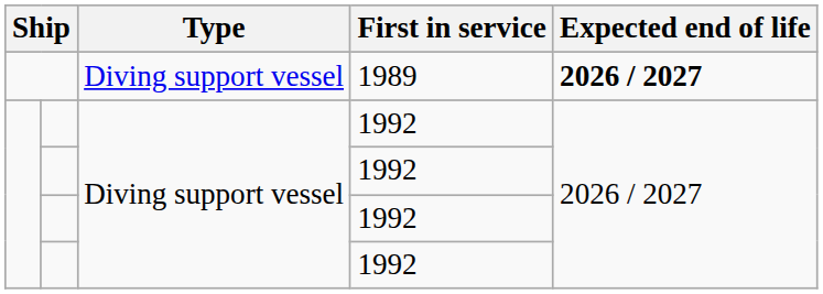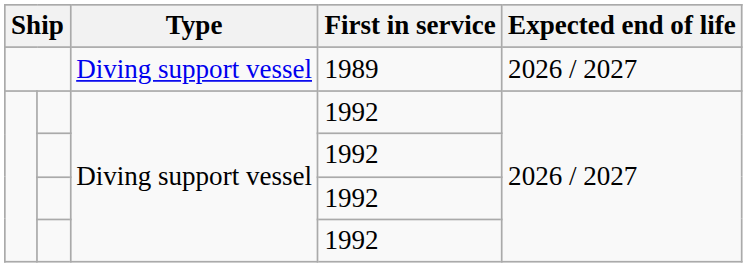1989 | Expected end of life: bold -> normal
